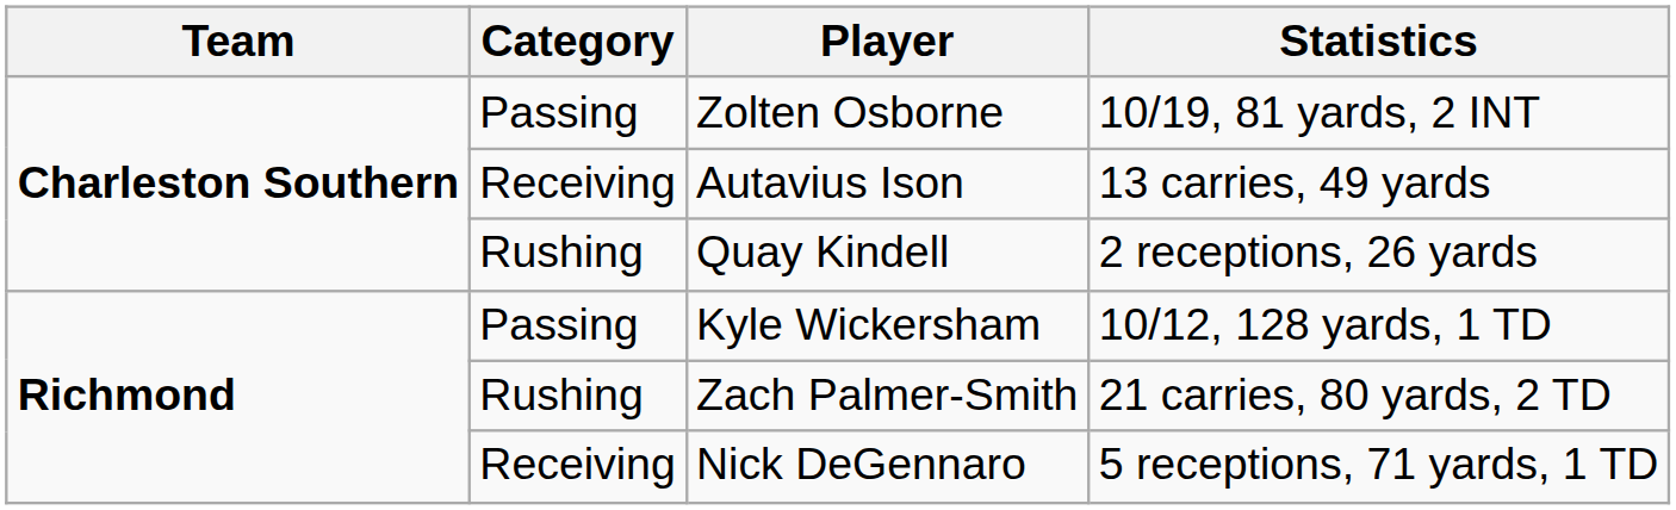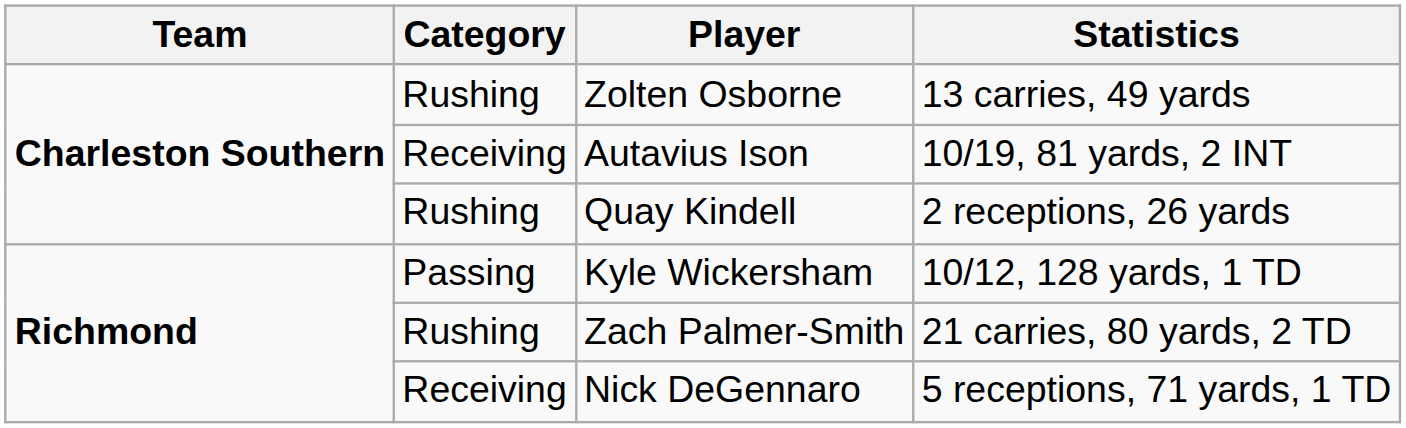Zolten Osborne | Category: Passing -> Rushing
Zolten Osborne | Statistics: 10/19, 81 yards, 2 INT -> 13 carries, 49 yards
Autavius Ison | Statistics: 13 carries, 49 yards -> 10/19, 81 yards, 2 INT
